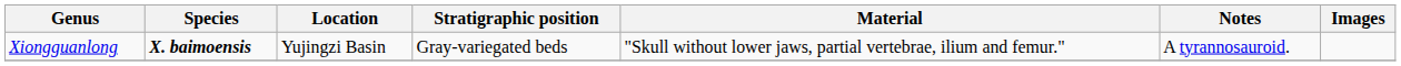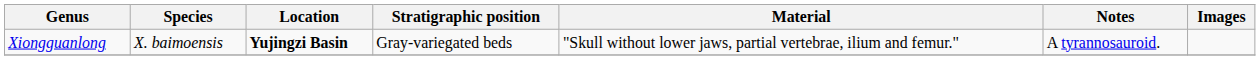Xiongguanlong | Species: bold -> normal
Xiongguanlong | Location: normal -> bold
